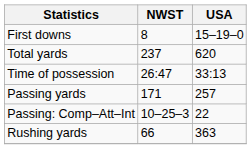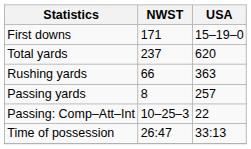First downs | NWST: 8 -> 171
rows swapped: Rushing yards <-> Time of possession
Passing yards | NWST: 171 -> 8
